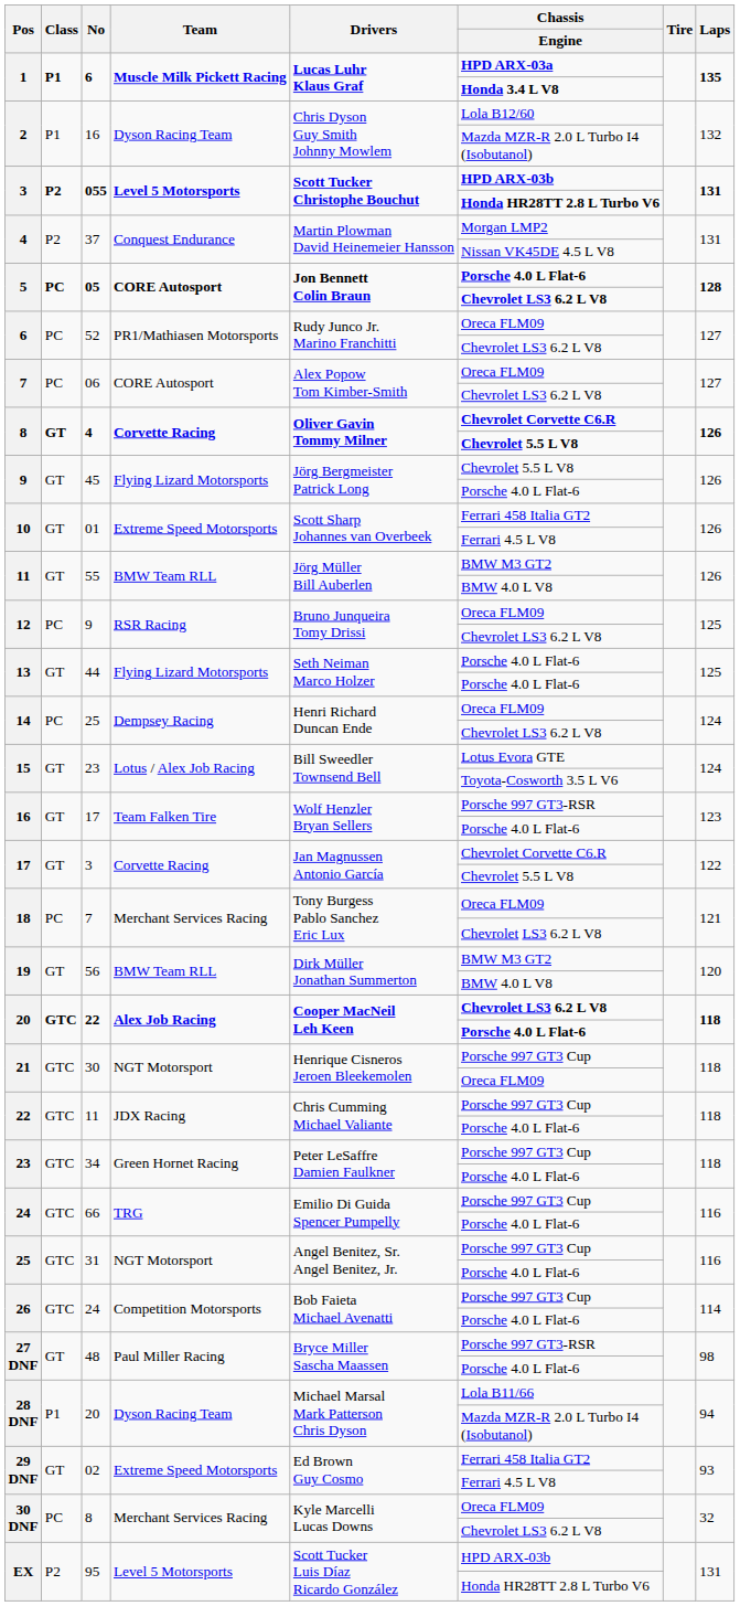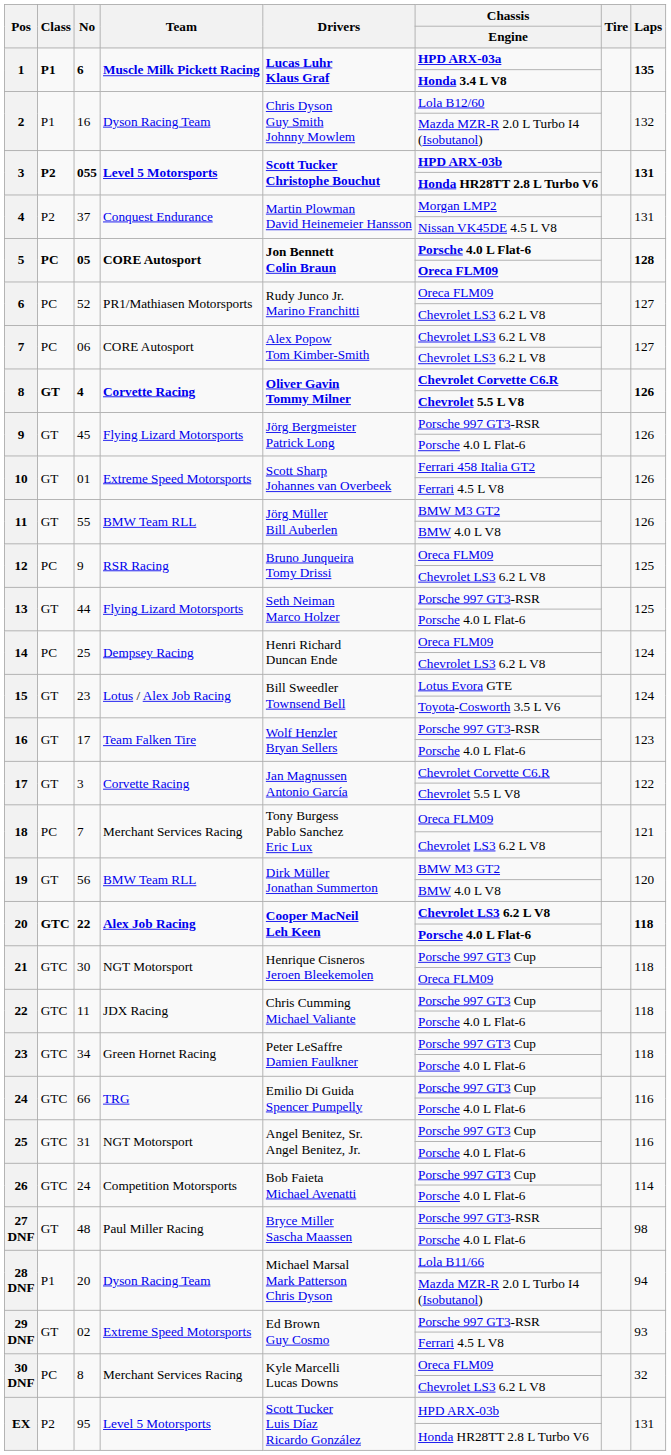row 12 | Chassis / Engine: Chevrolet LS3 6.2 L V8 -> Oreca FLM09
row 15 | Chassis / Engine: Oreca FLM09 -> Chevrolet LS3 6.2 L V8
row 19 | Chassis / Engine: Chevrolet 5.5 L V8 -> Porsche 997 GT3-RSR
row 27 | Chassis / Engine: Porsche 4.0 L Flat-6 -> Porsche 997 GT3-RSR
row 59 | Chassis / Engine: Ferrari 458 Italia GT2 -> Porsche 997 GT3-RSR
